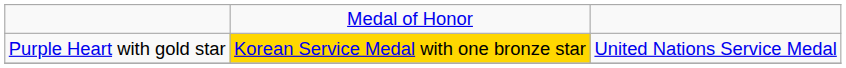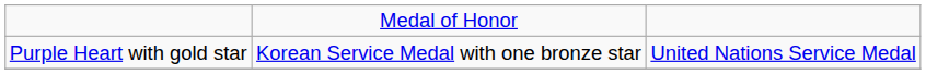Purple Heart with gold star | column 2: gold background -> no background
